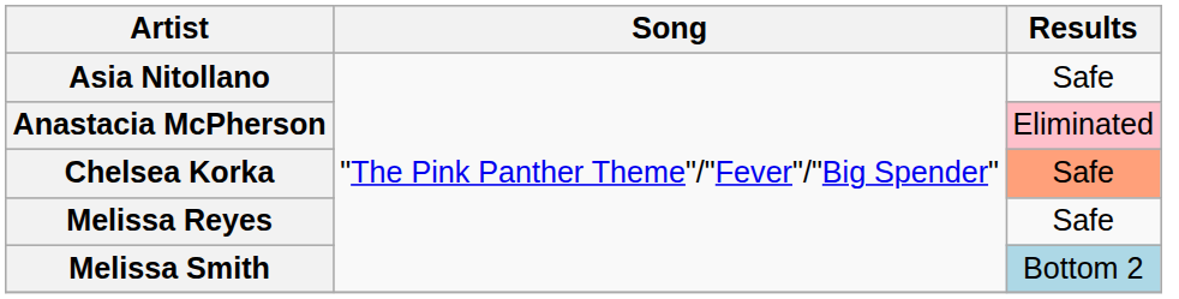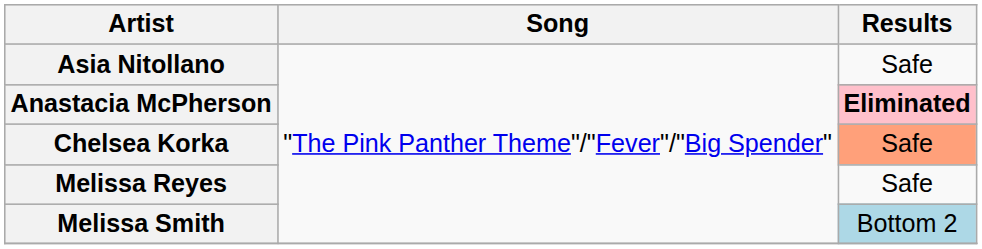Anastacia McPherson | Results: normal -> bold
